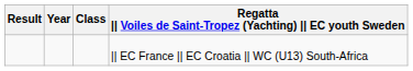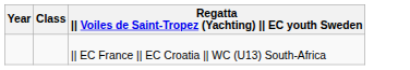- column: Result
